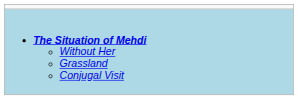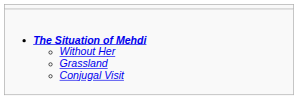row 2 | column 1: lightblue background -> no background
